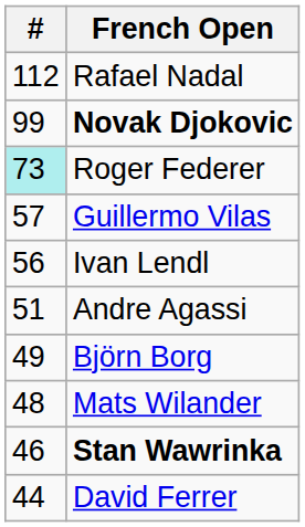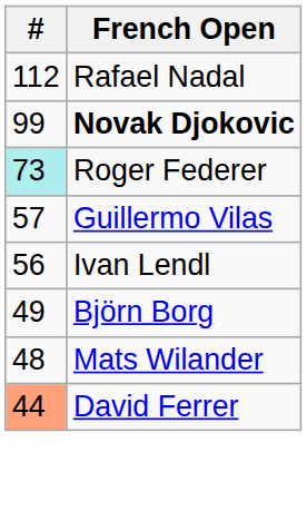- row: 51 | Andre Agassi
- row: 46 | Stan Wawrinka
David Ferrer | #: no background -> lightsalmon background
